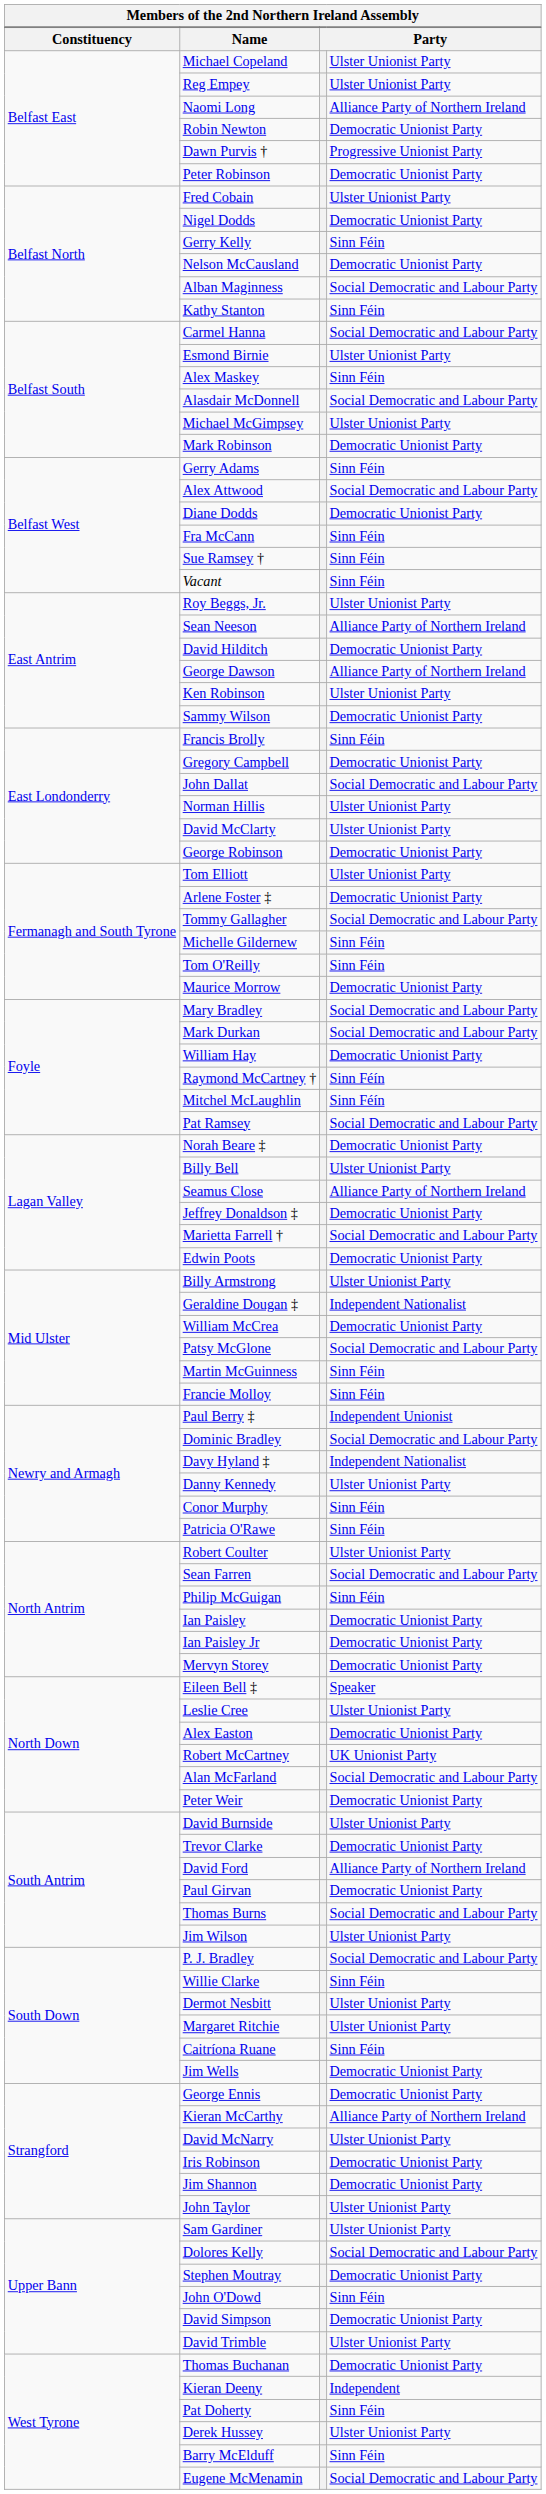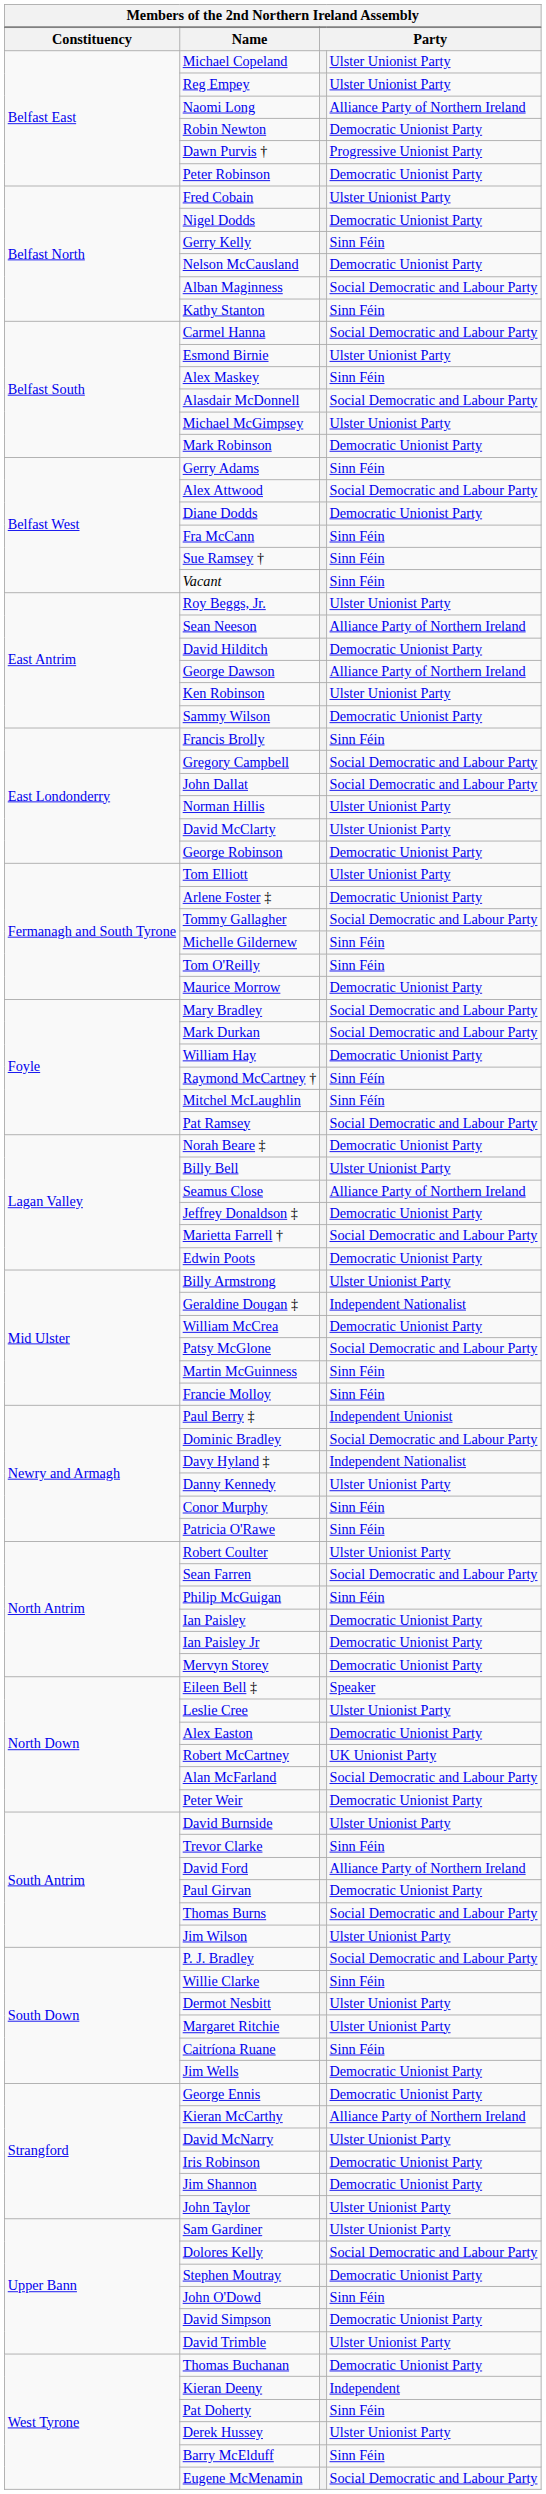Gregory Campbell | column 4: Democratic Unionist Party -> Social Democratic and Labour Party
Trevor Clarke | column 4: Democratic Unionist Party -> Sinn Féin
